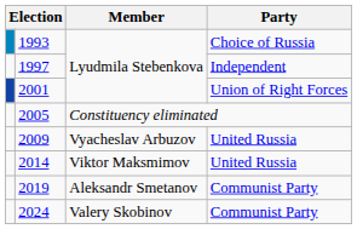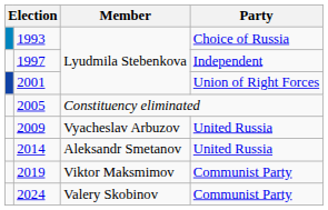2014 | Member: Viktor Maksmimov -> Aleksandr Smetanov
2019 | Member: Aleksandr Smetanov -> Viktor Maksmimov
